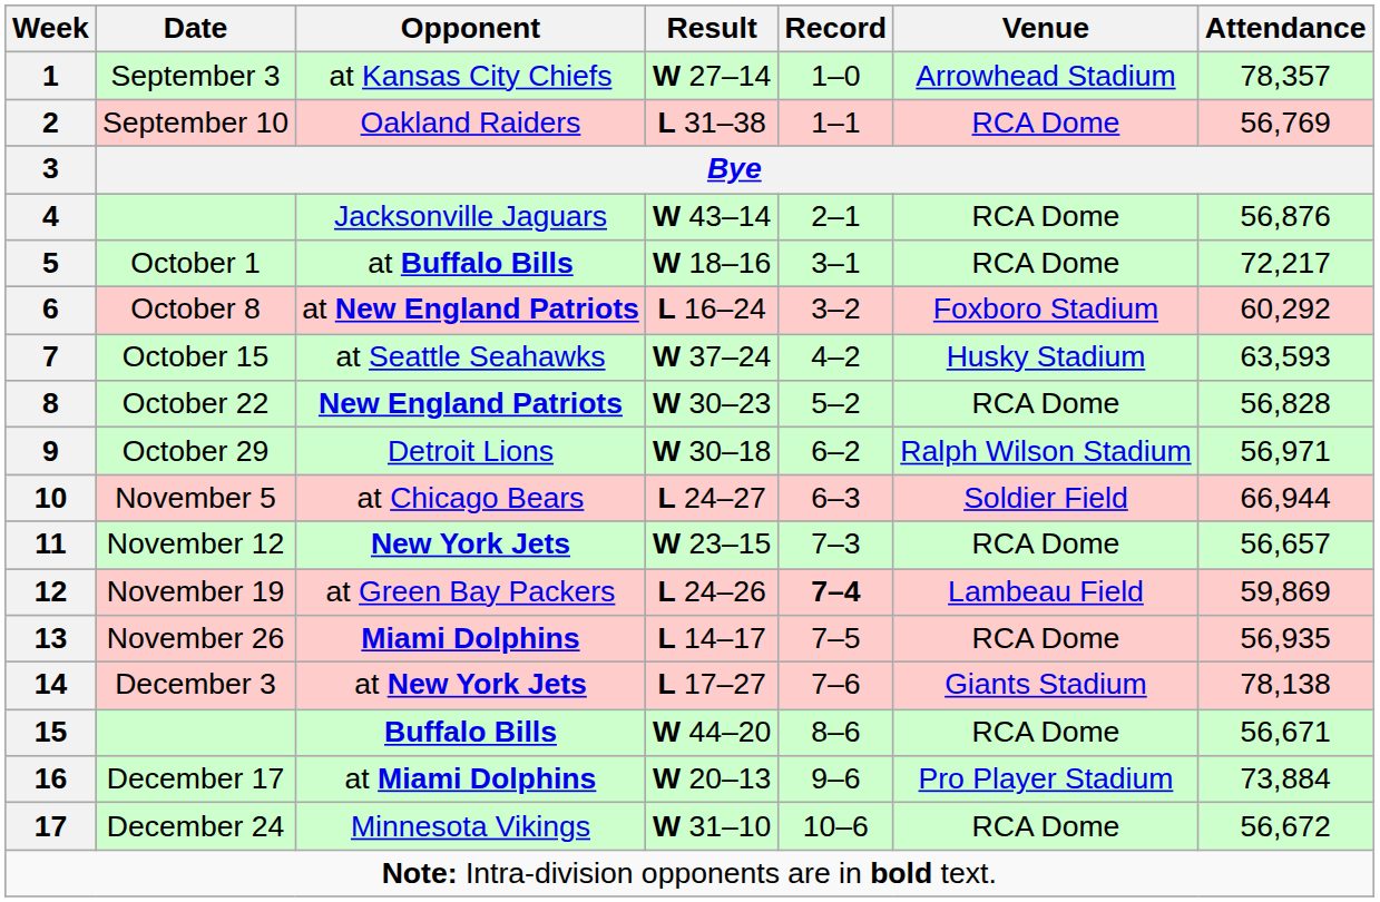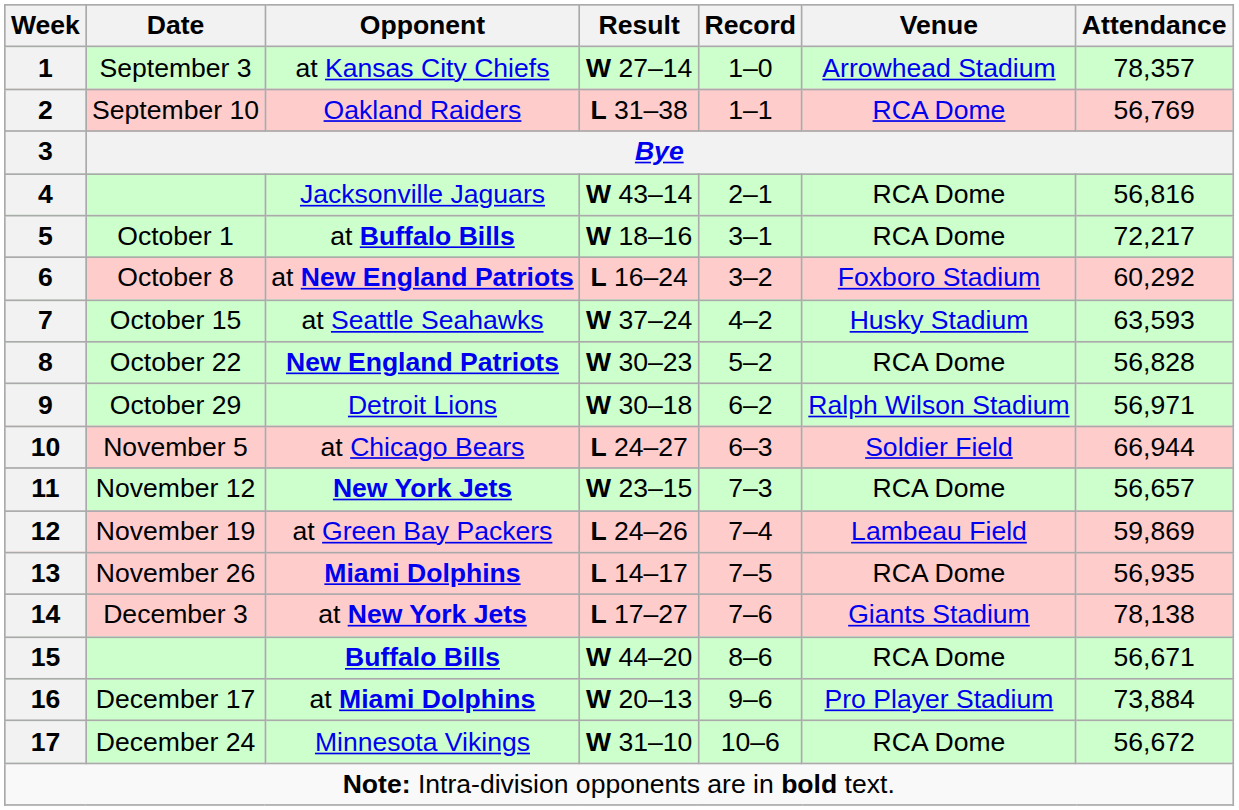4 | Attendance: 56,876 -> 56,816
12 | Record: bold -> normal
